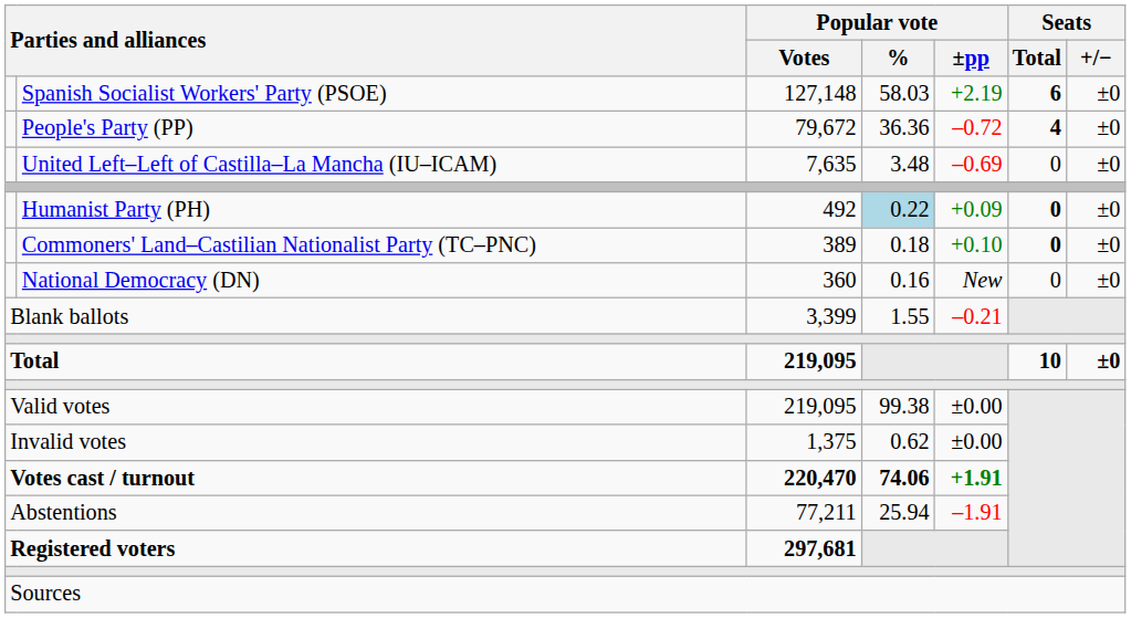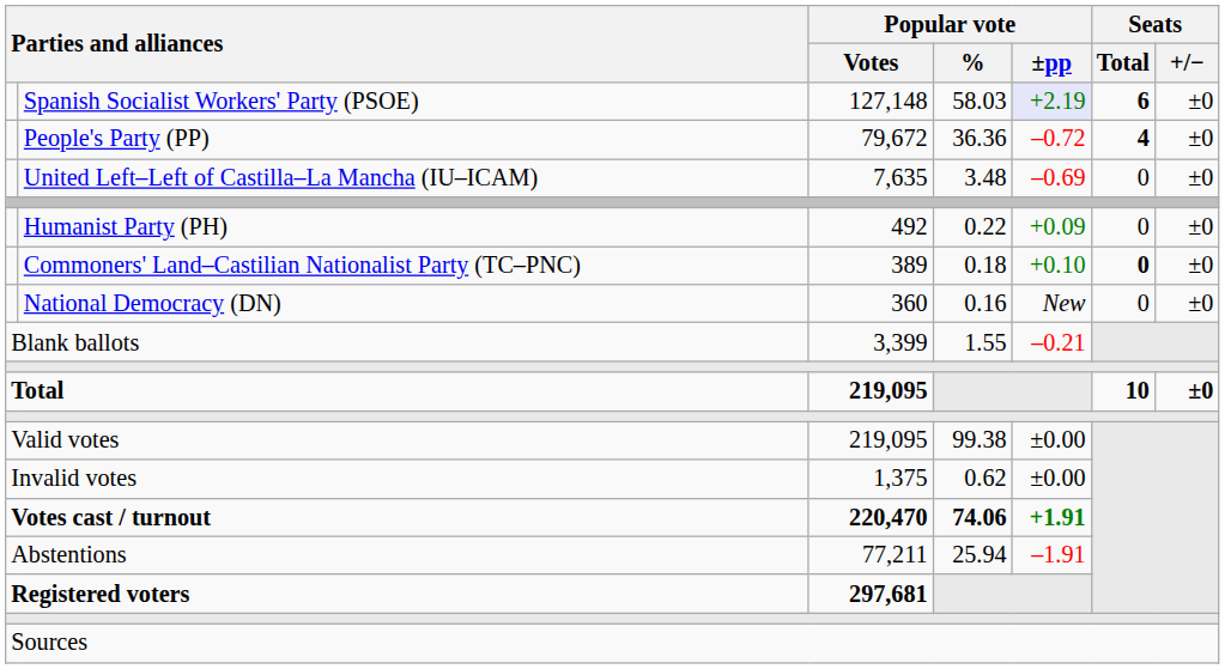Spanish Socialist Workers' Party (PSOE) | Popular vote / ±pp: no background -> lavender background
Humanist Party (PH) | Popular vote / %: lightblue background -> no background
Humanist Party (PH) | Seats / Total: bold -> normal
